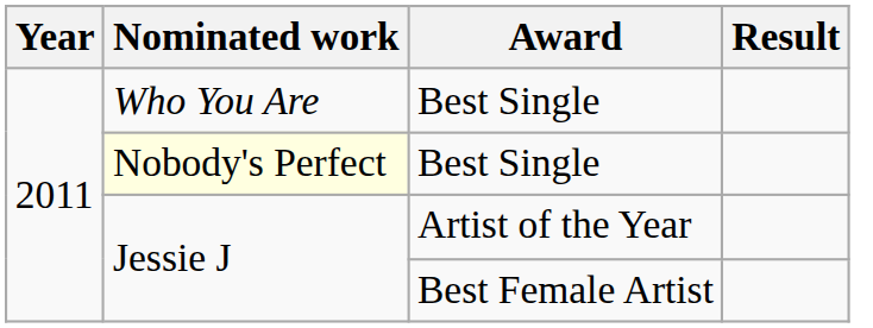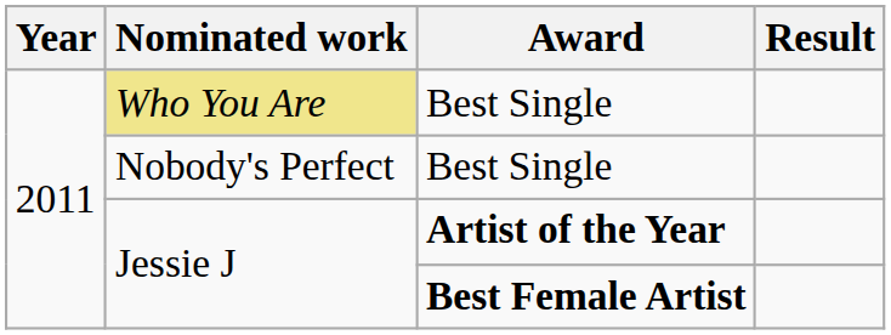Who You Are | Nominated work: no background -> khaki background
Nobody's Perfect | Nominated work: lightyellow background -> no background
Jessie J / Artist of the Year | Award: normal -> bold
Jessie J / Best Female Artist | Award: normal -> bold
